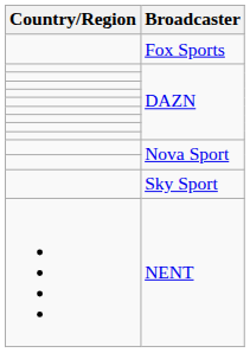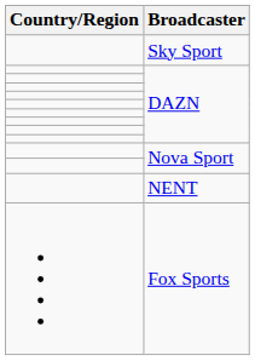row 2 | Broadcaster: Fox Sports -> Sky Sport
row 14 | Broadcaster: Sky Sport -> NENT
row 15 | Broadcaster: NENT -> Fox Sports
